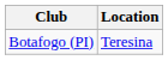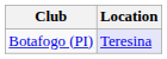Botafogo (PI) | Location: no background -> lavender background
